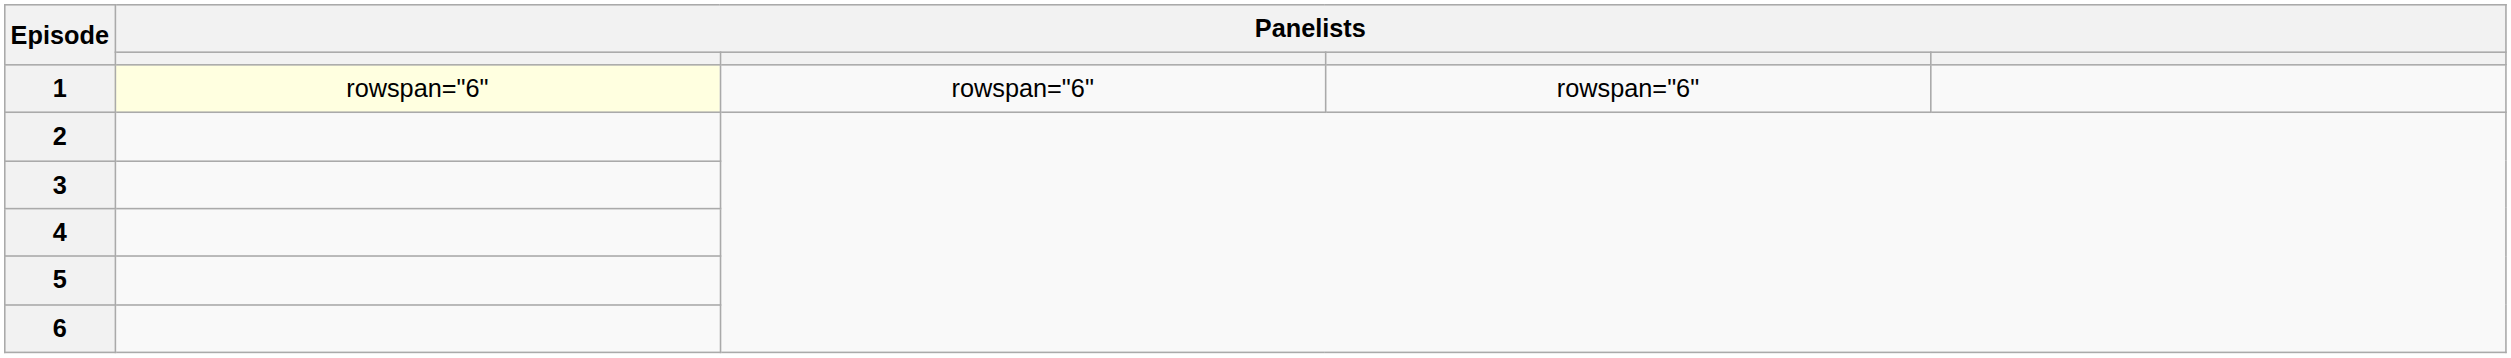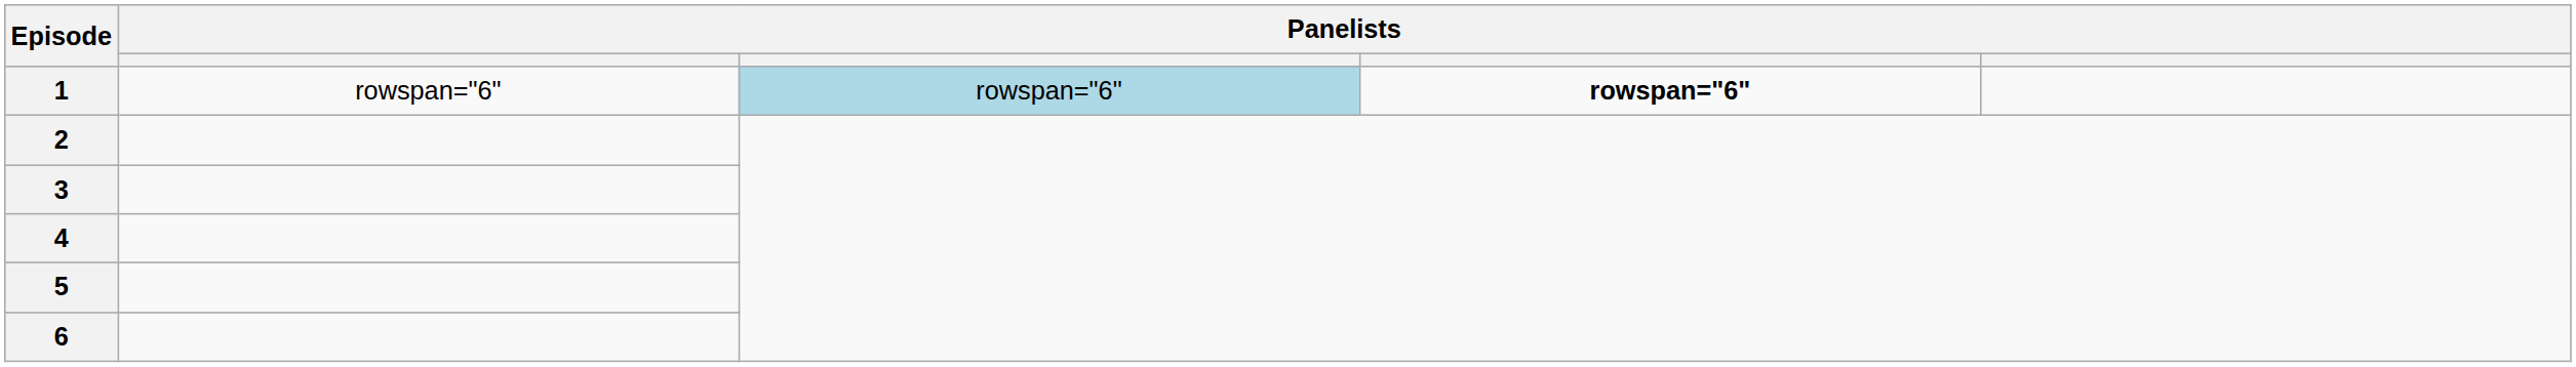1 | column 2: lightyellow background -> no background
1 | column 3: no background -> lightblue background
1 | column 4: normal -> bold
